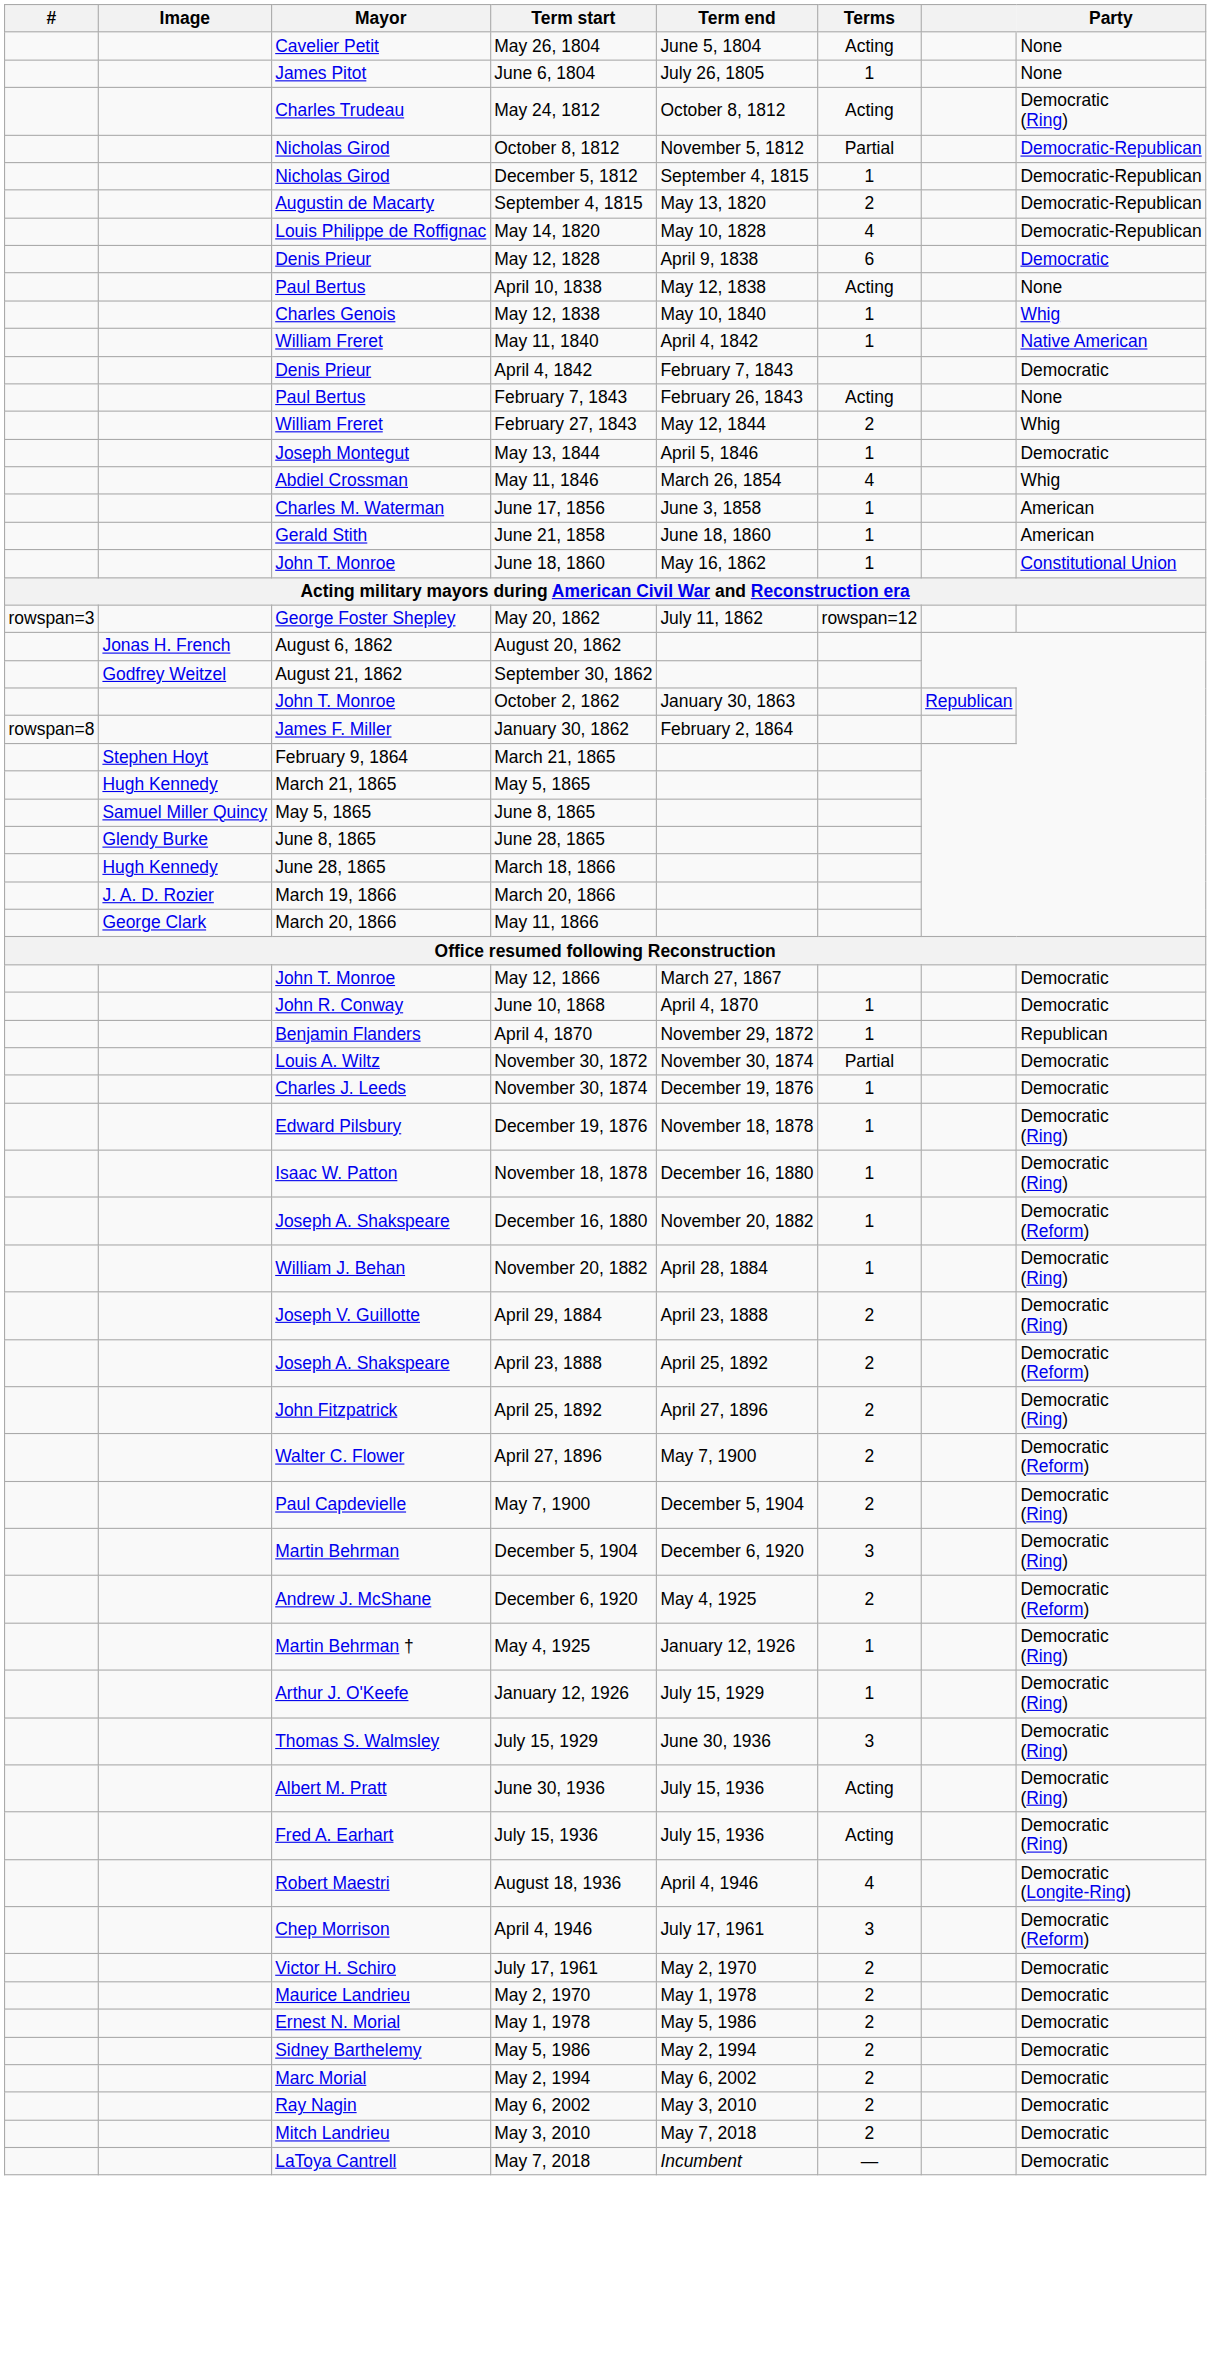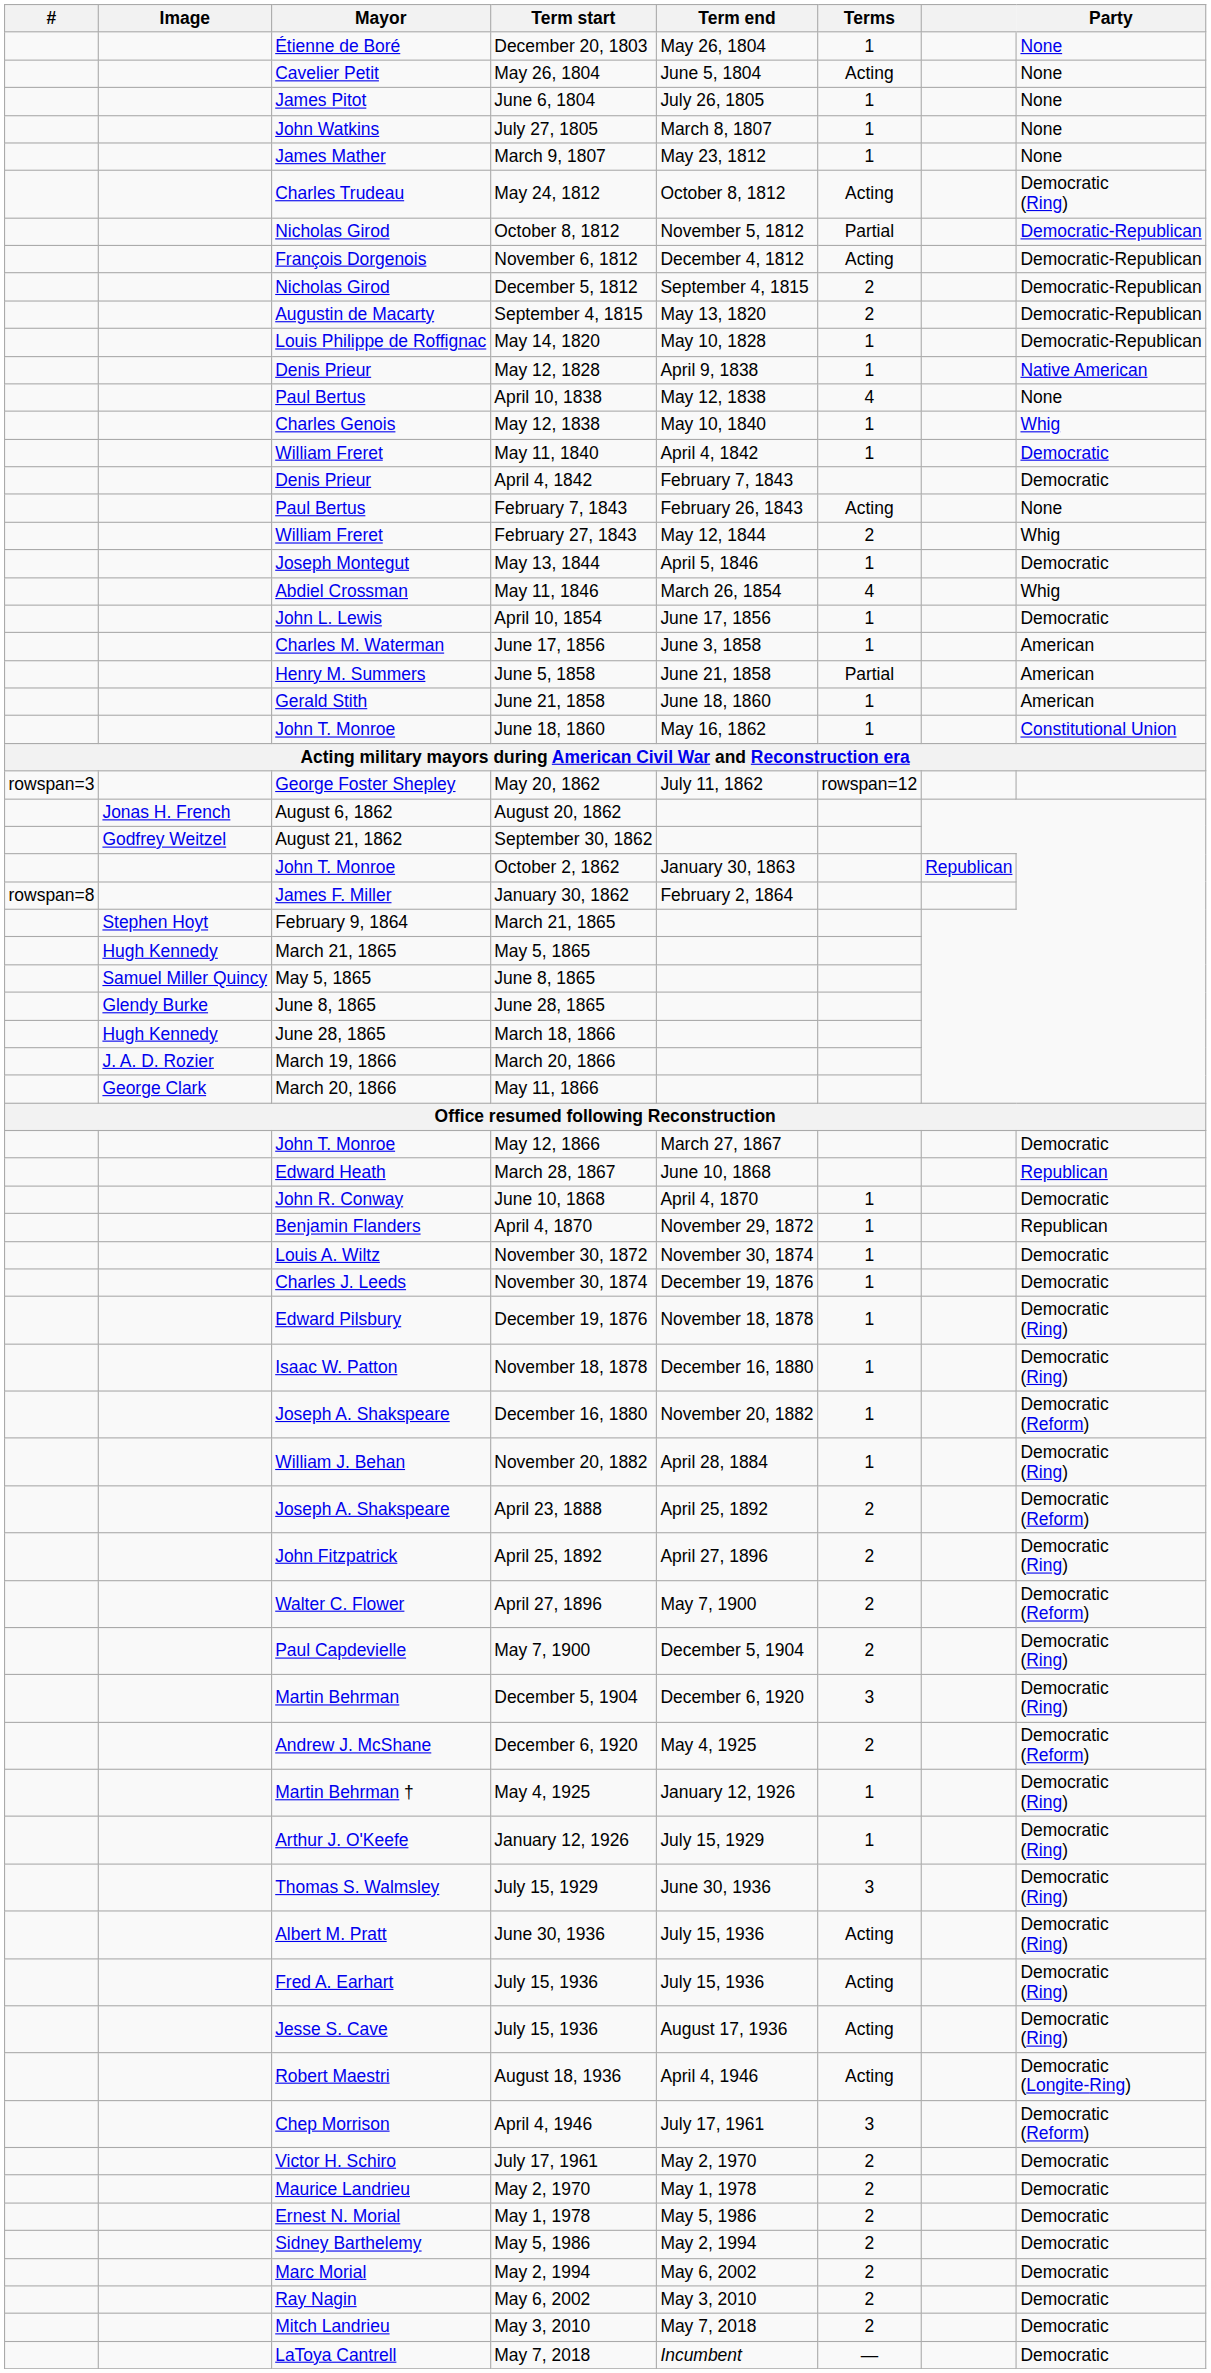+ row: Étienne de Boré | December 20, 1803 | May 26, 1804 | 1 | None
+ row: John Watkins | July 27, 1805 | March 8, 1807 | 1 | None
+ row: James Mather | March 9, 1807 | May 23, 1812 | 1 | None
+ row: François Dorgenois | November 6, 1812 | December 4, 1812 | Acting | Democratic-Republican
December 5, 1812 | Terms: 1 -> 2
May 14, 1820 | Terms: 4 -> 1
May 12, 1828 | Terms: 6 -> 1
May 12, 1828 | Party: Democratic -> Native American
April 10, 1838 | Terms: Acting -> 4
May 11, 1840 | Party: Native American -> Democratic
+ row: John L. Lewis | April 10, 1854 | June 17, 1856 | 1 | Democratic
+ row: Henry M. Summers | June 5, 1858 | June 21, 1858 | Partial | American
+ row: Edward Heath | March 28, 1867 | June 10, 1868 | Republican
November 30, 1872 | Terms: Partial -> 1
- row: Joseph V. Guillotte | April 29, 1884 | April 23, 1888 | 2 | Democratic (Ring)
+ row: Jesse S. Cave | July 15, 1936 | August 17, 1936 | Acting | Democratic (Ring)
August 18, 1936 | Terms: 4 -> Acting
